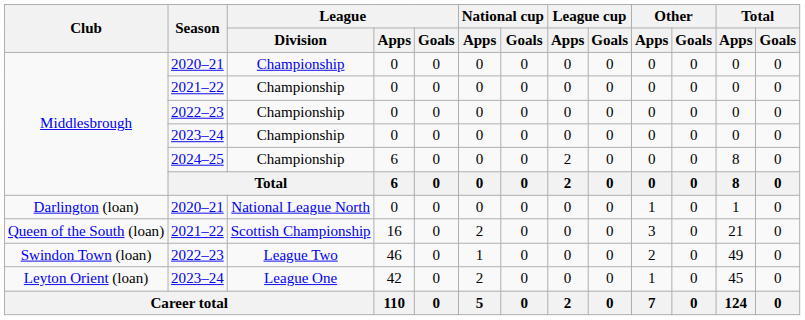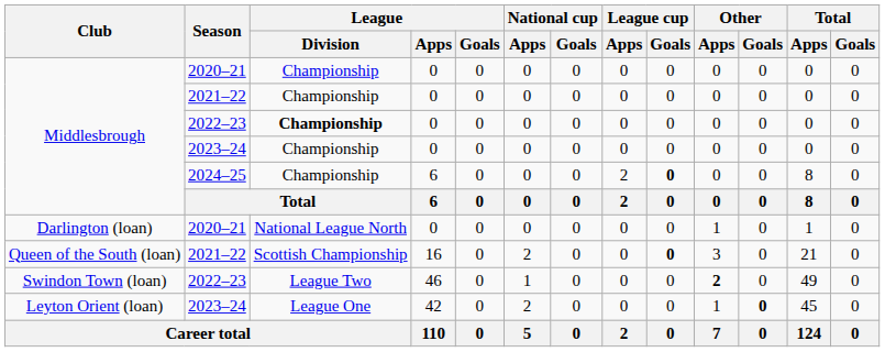Middlesbrough / 2022–23 | League / Division: normal -> bold
Middlesbrough / 2024–25 | League cup / Goals: normal -> bold
Queen of the South (loan) | League cup / Goals: normal -> bold
Swindon Town (loan) | Other / Apps: normal -> bold
Leyton Orient (loan) | Other / Goals: normal -> bold
